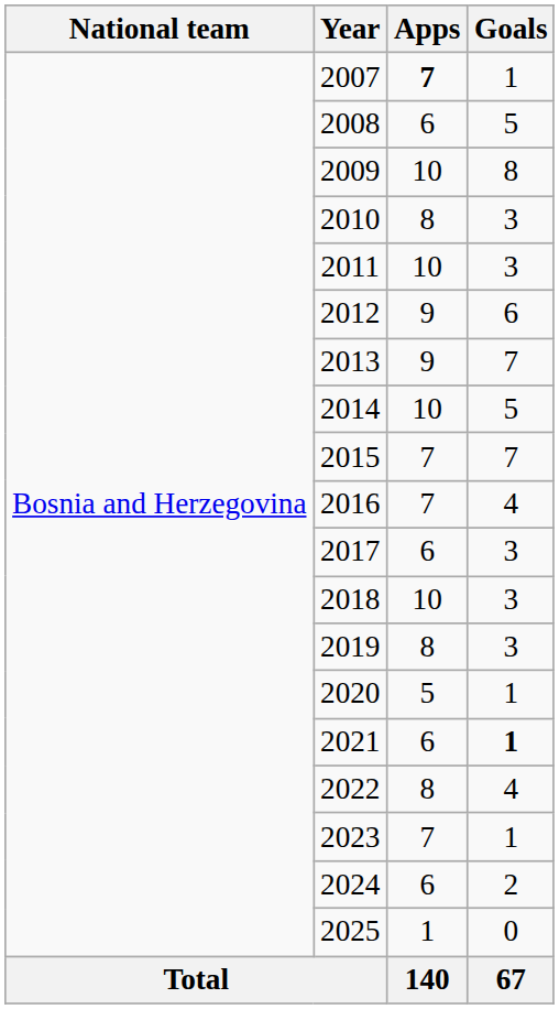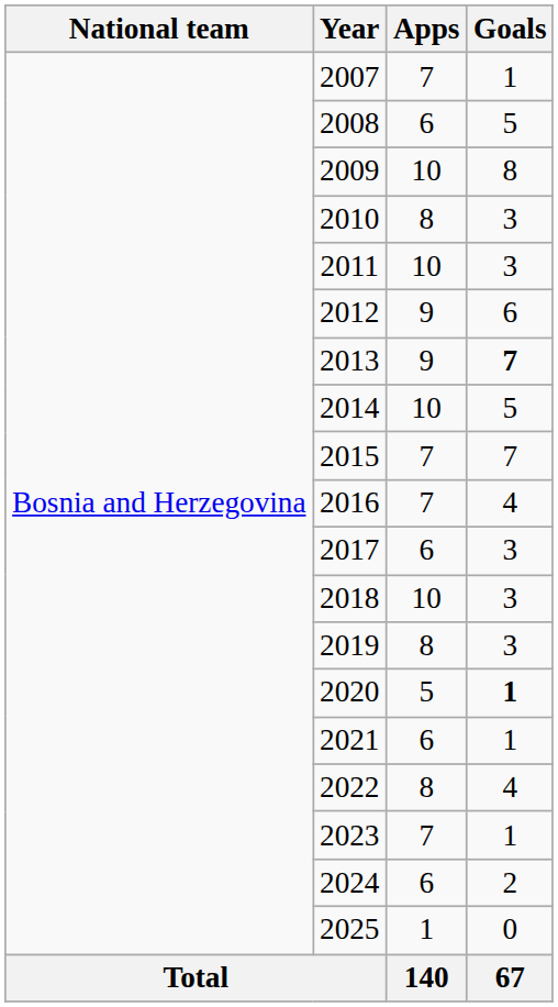2007 | Apps: bold -> normal
2013 | Goals: normal -> bold
2020 | Goals: normal -> bold
2021 | Goals: bold -> normal
